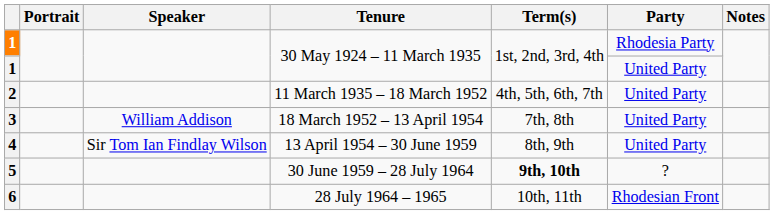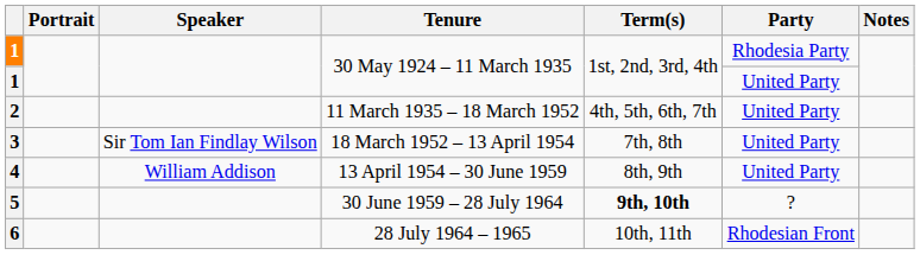3 | Speaker: William Addison -> Sir Tom Ian Findlay Wilson
4 | Speaker: Sir Tom Ian Findlay Wilson -> William Addison
